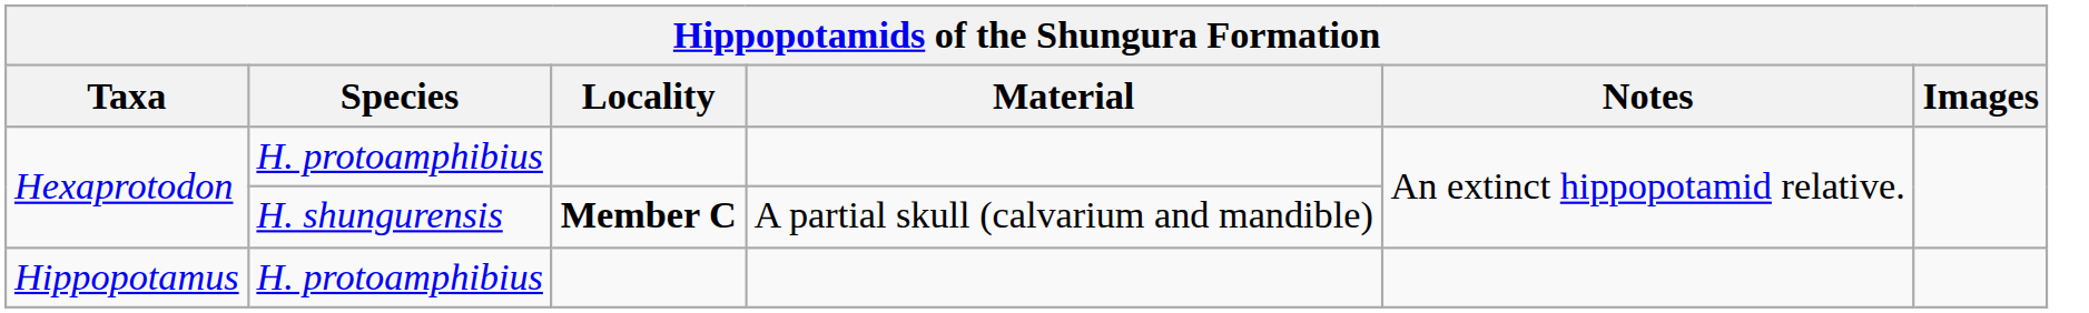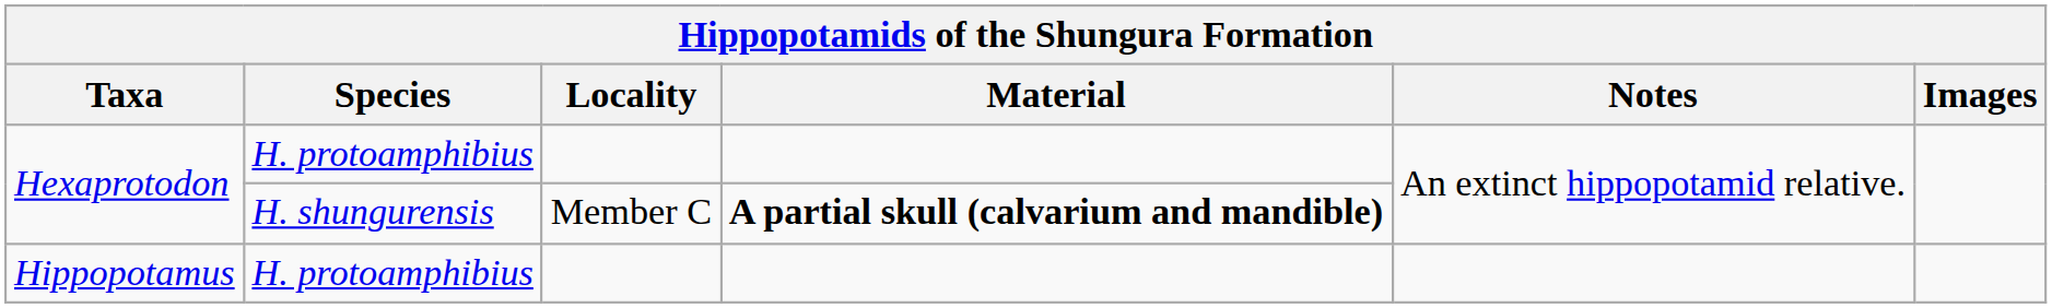Hexaprotodon / H. shungurensis | Locality: bold -> normal
Hexaprotodon / H. shungurensis | Material: normal -> bold
